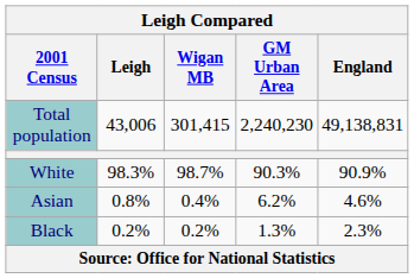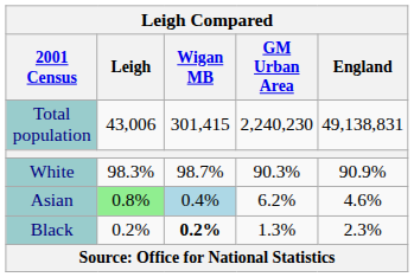Asian | Leigh: no background -> lightgreen background
Asian | Wigan MB: no background -> lightblue background
Black | Wigan MB: normal -> bold
